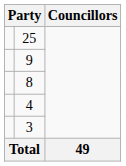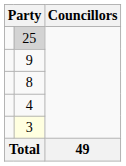25 | column 2: no background -> lightgrey background
3 | column 2: no background -> lightyellow background
